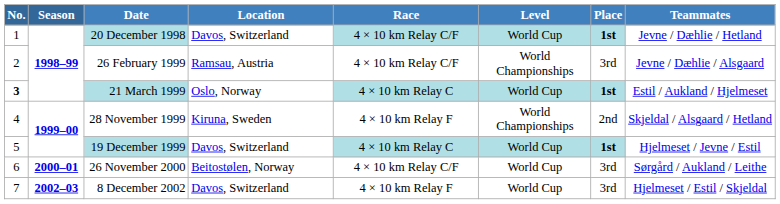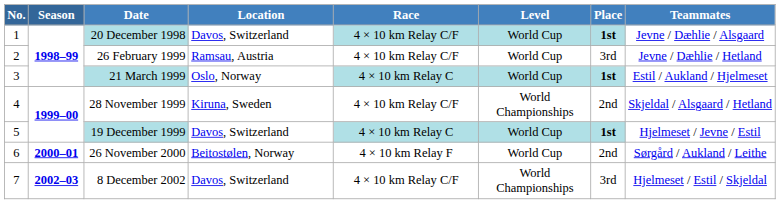20 December 1998 | Teammates: Jevne / Dæhlie / Hetland -> Jevne / Dæhlie / Alsgaard
26 February 1999 | Level: World Championships -> World Cup
26 February 1999 | Teammates: Jevne / Dæhlie / Alsgaard -> Jevne / Dæhlie / Hetland
21 March 1999 | No.: bold -> normal
28 November 1999 | Race: 4 × 10 km Relay F -> 4 × 10 km Relay C/F
26 November 2000 | Race: 4 × 10 km Relay C/F -> 4 × 10 km Relay F
26 November 2000 | Place: 3rd -> 2nd
8 December 2002 | Race: 4 × 10 km Relay F -> 4 × 10 km Relay C/F
8 December 2002 | Level: World Cup -> World Championships
